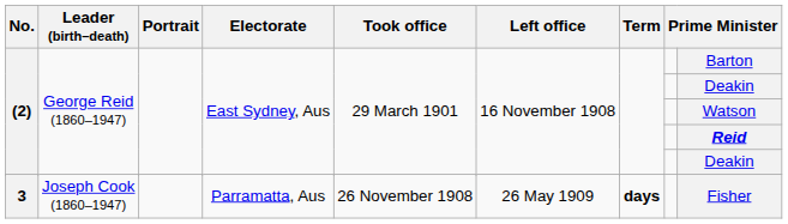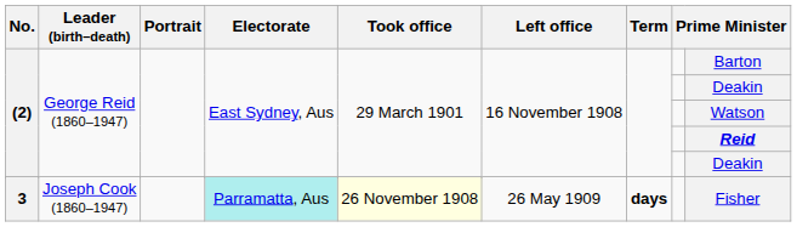3 | Electorate: no background -> paleturquoise background
3 | Took office: no background -> lightyellow background
